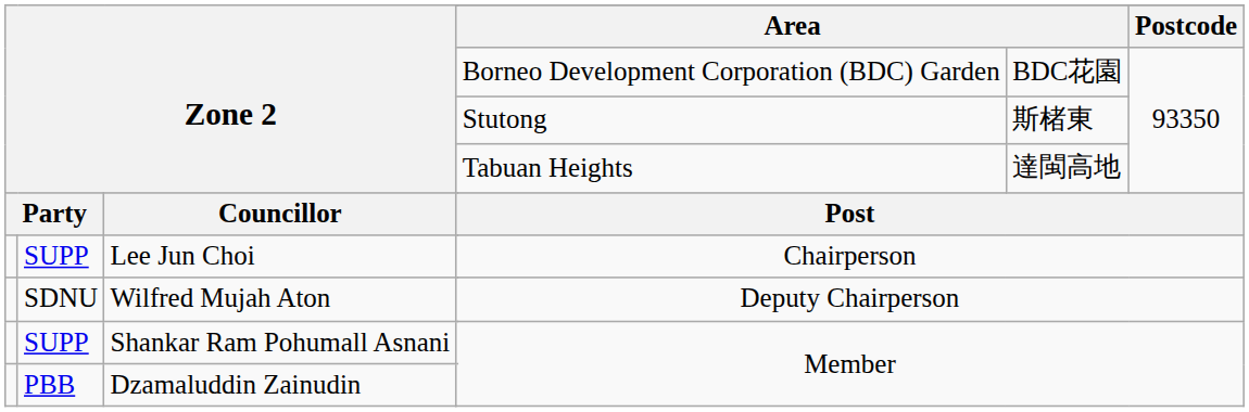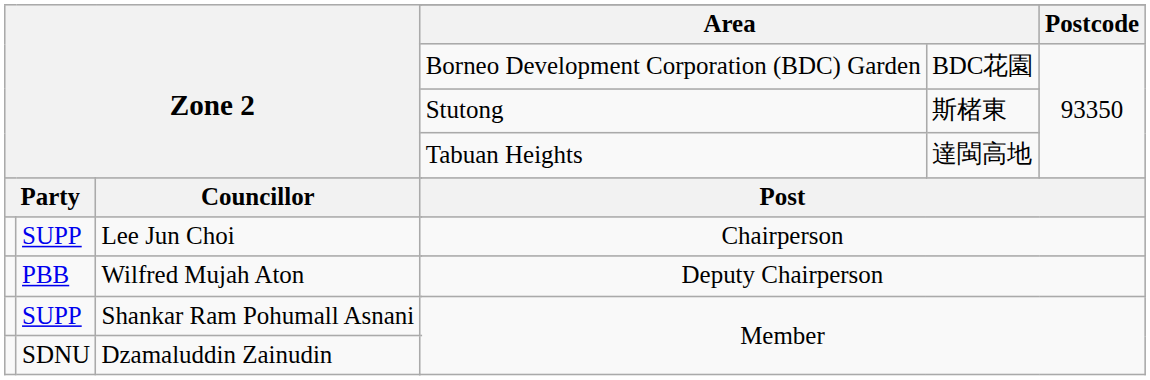Wilfred Mujah Aton | column 2: SDNU -> PBB
Dzamaluddin Zainudin | column 2: PBB -> SDNU
